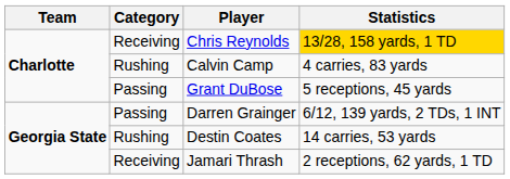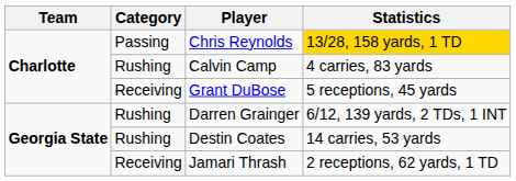Chris Reynolds | Category: Receiving -> Passing
Grant DuBose | Category: Passing -> Receiving
Darren Grainger | Category: Passing -> Rushing
